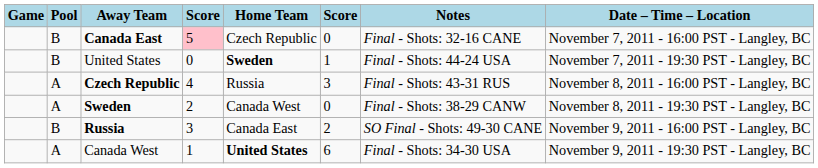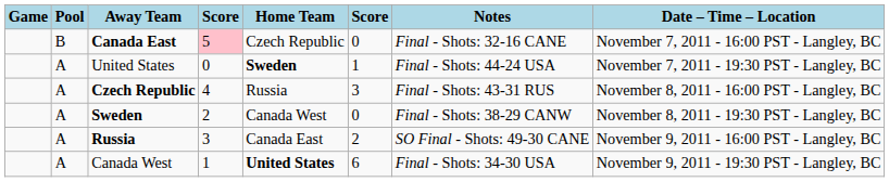row 3 | Pool: B -> A
row 6 | Pool: B -> A
